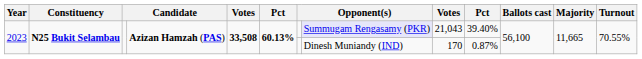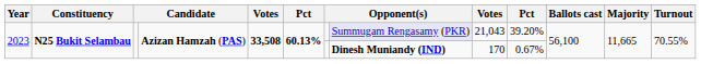row 2 | column 10: 39.40% -> 39.20%
row 3 | column 8: normal -> bold
row 3 | column 10: 0.87% -> 0.67%
